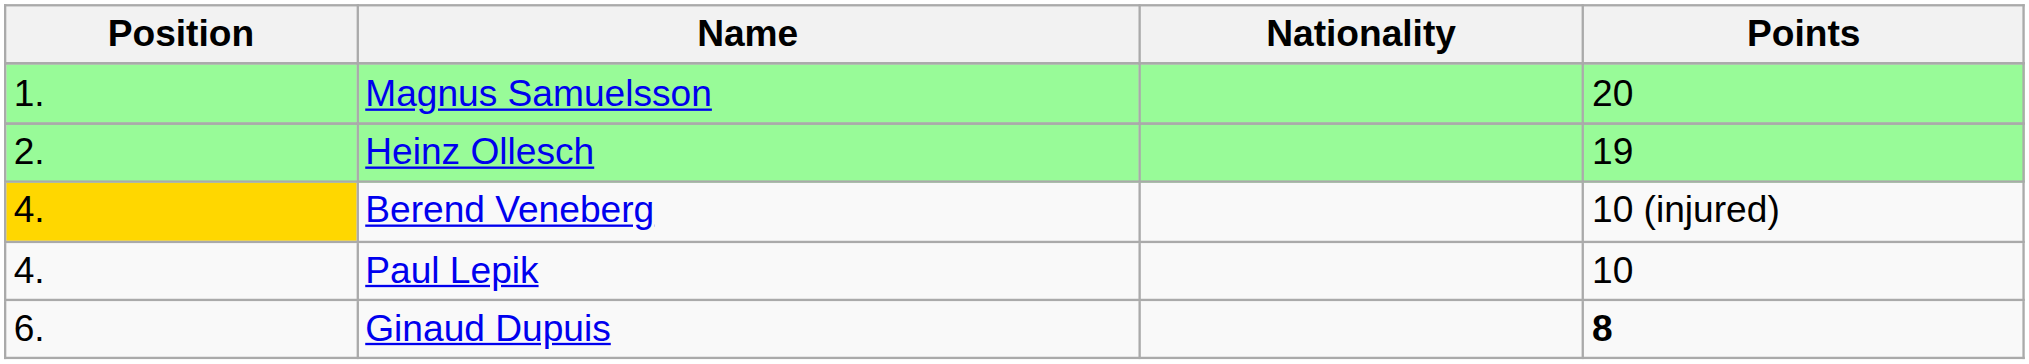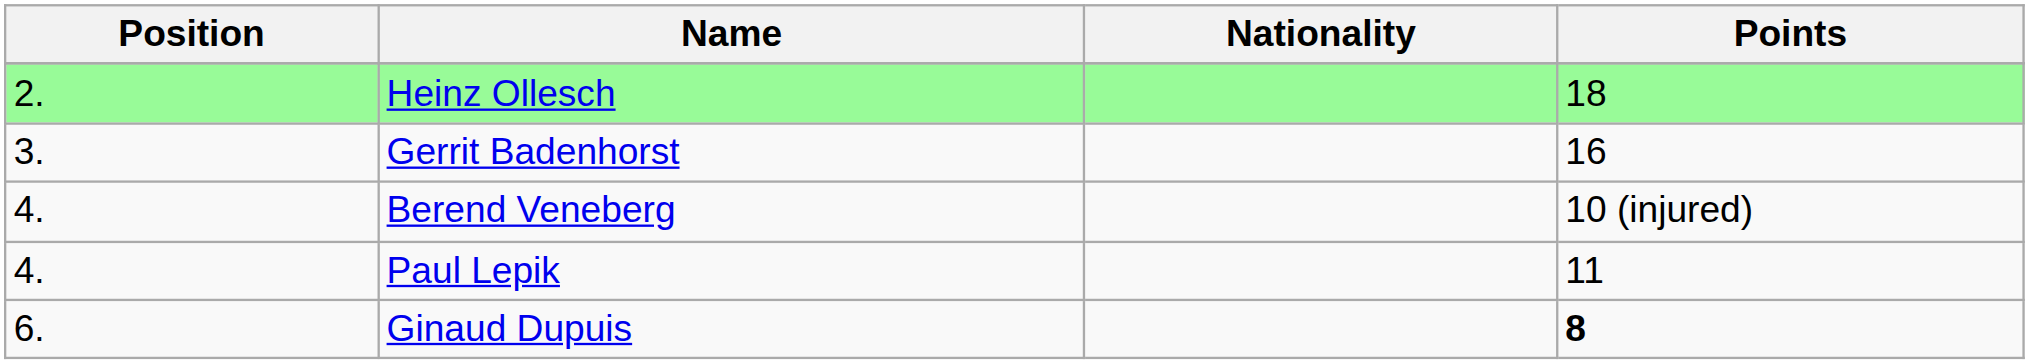- row: 1. | Magnus Samuelsson | 20
Heinz Ollesch | Points: 19 -> 18
+ row: 3. | Gerrit Badenhorst | 16
Berend Veneberg | Position: gold background -> no background
Paul Lepik | Points: 10 -> 11
